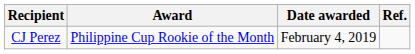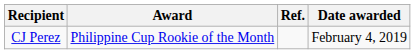columns swapped: Date awarded <-> Ref.
